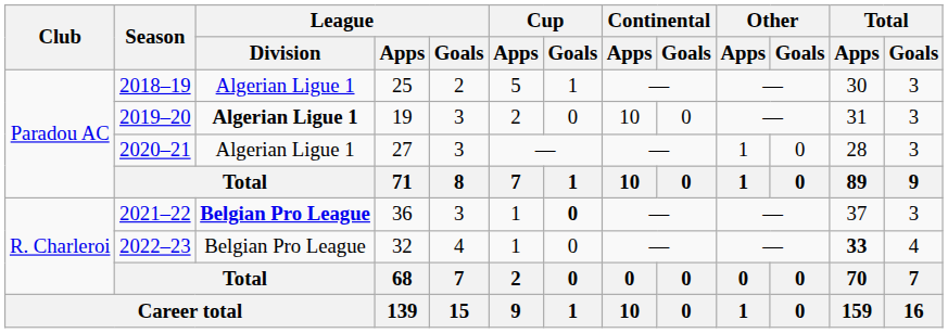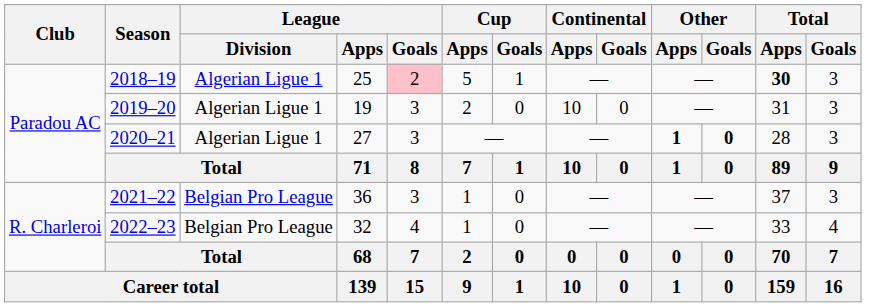2018–19 | League / Goals: no background -> pink background
2018–19 | Total / Apps: normal -> bold
2019–20 | League / Division: bold -> normal
2020–21 | Other / Apps: normal -> bold
2020–21 | Other / Goals: normal -> bold
2021–22 | League / Division: bold -> normal
2021–22 | Cup / Goals: bold -> normal
2022–23 | Total / Apps: bold -> normal
